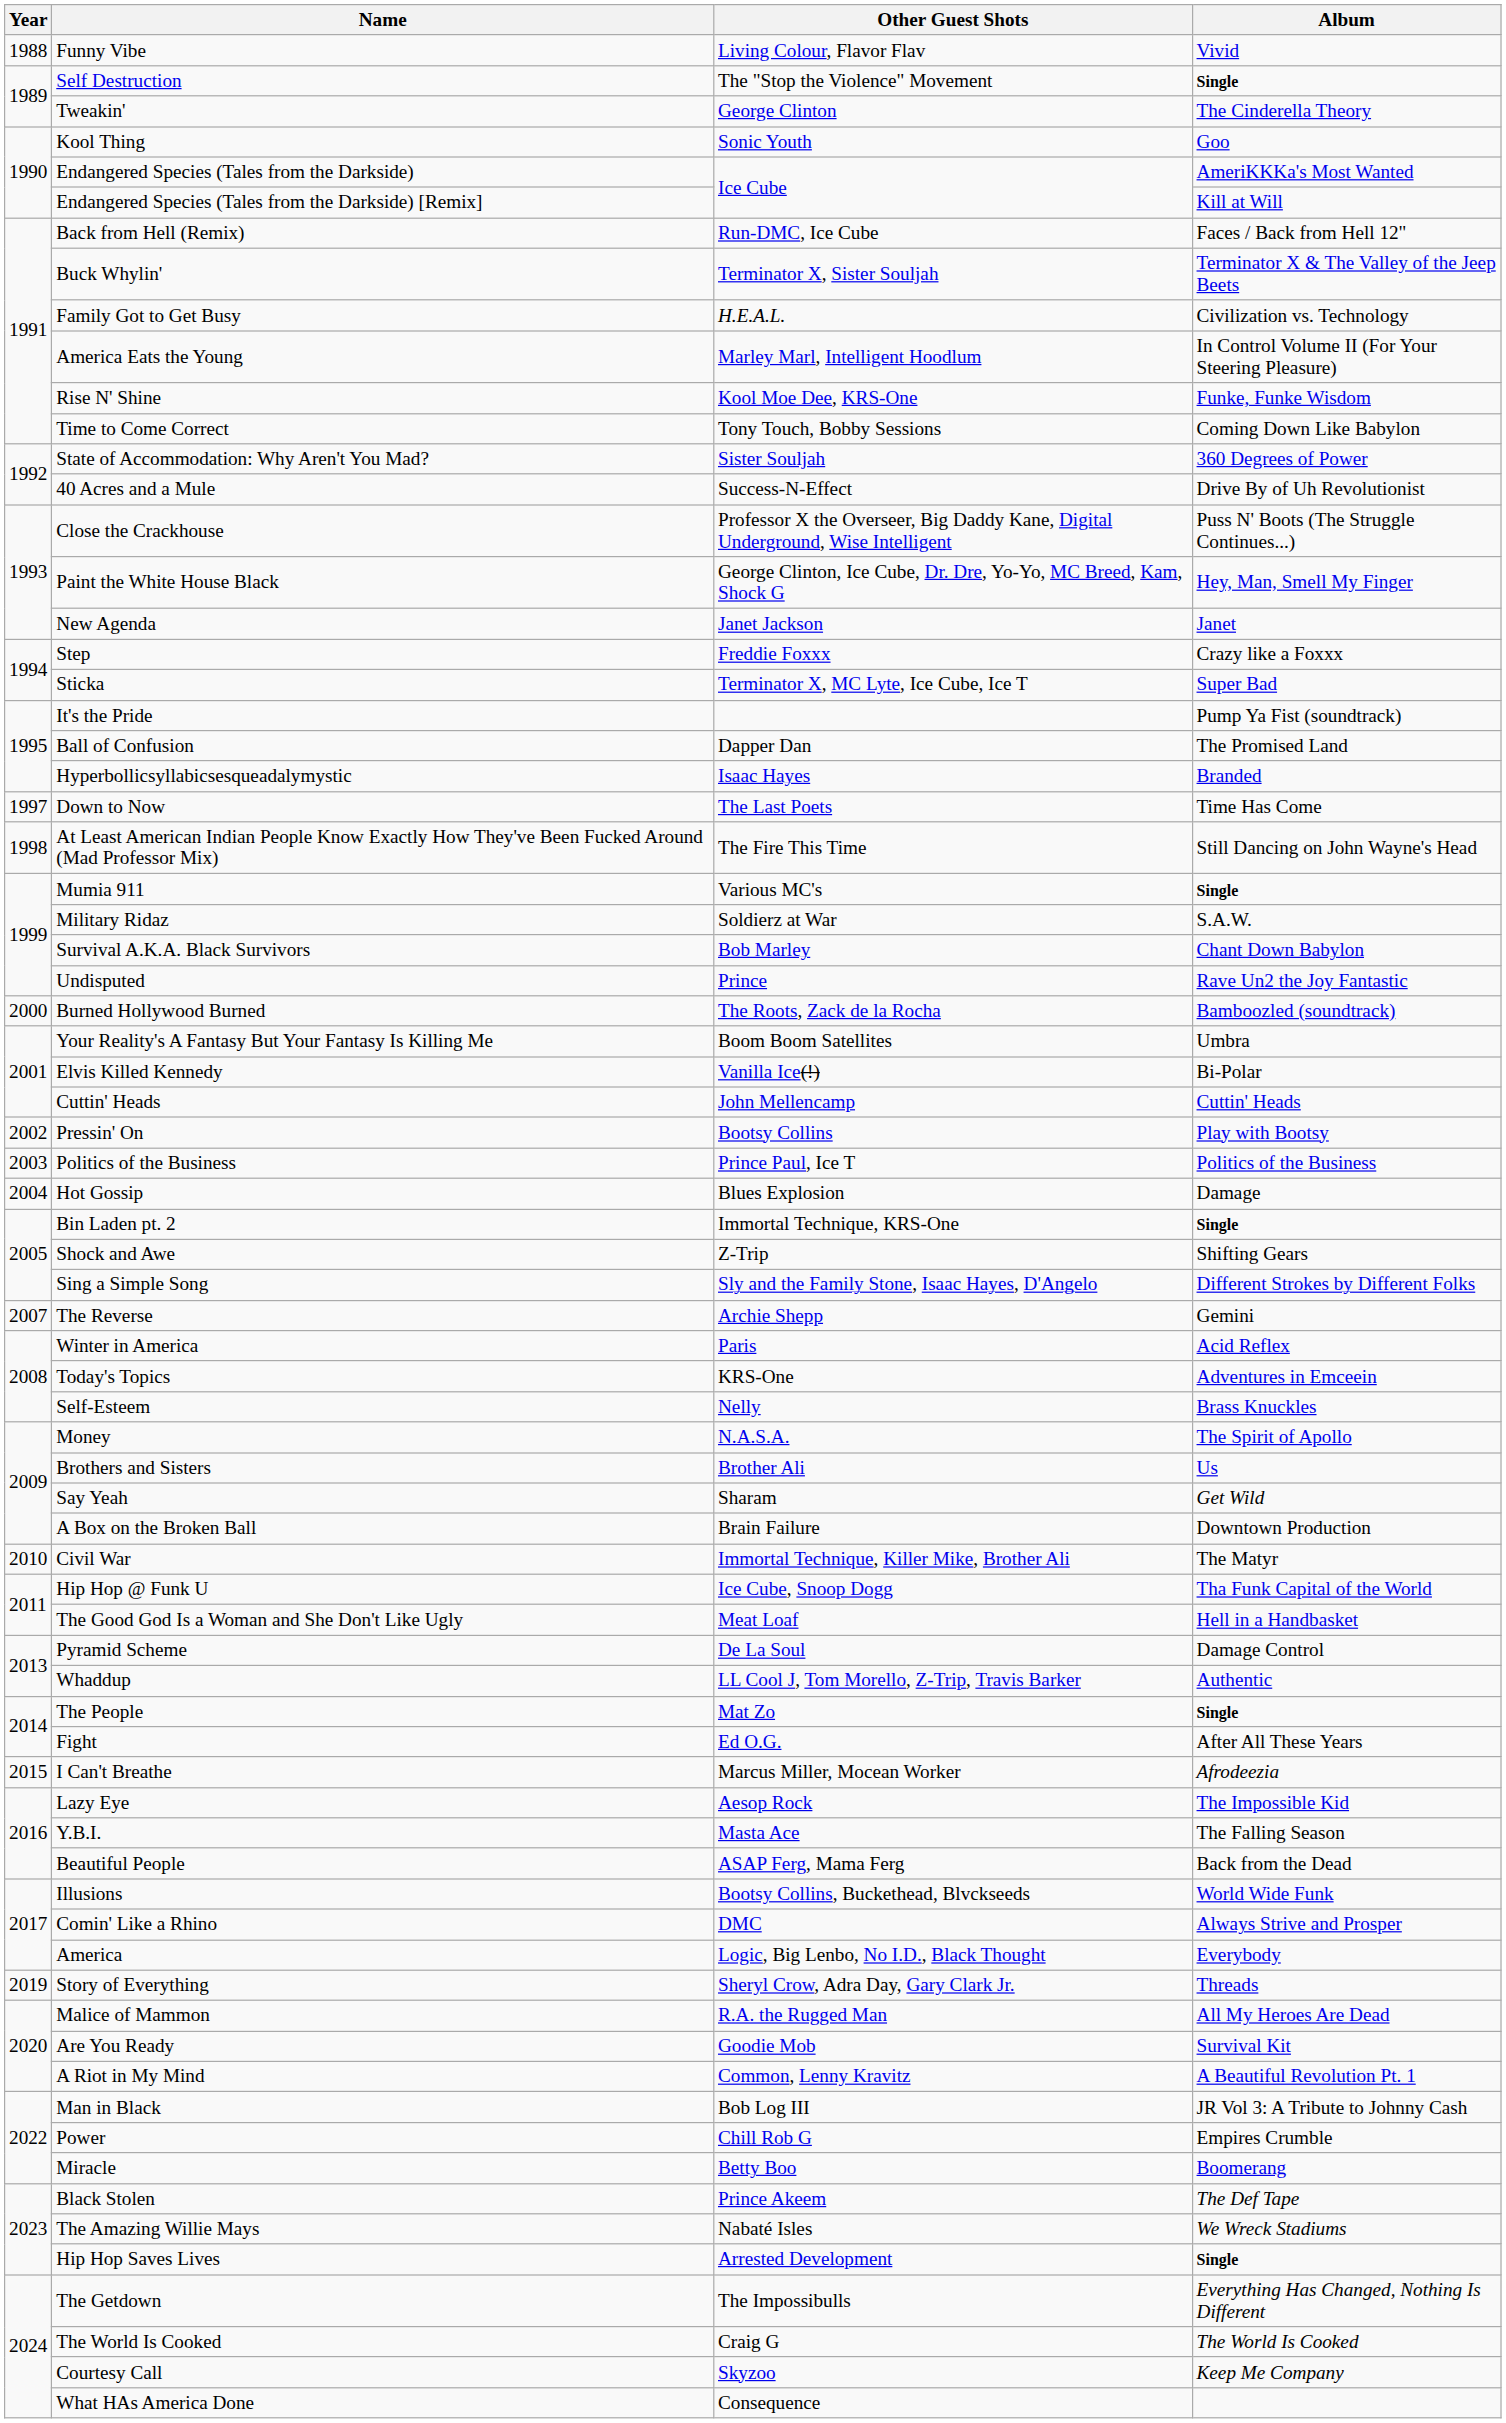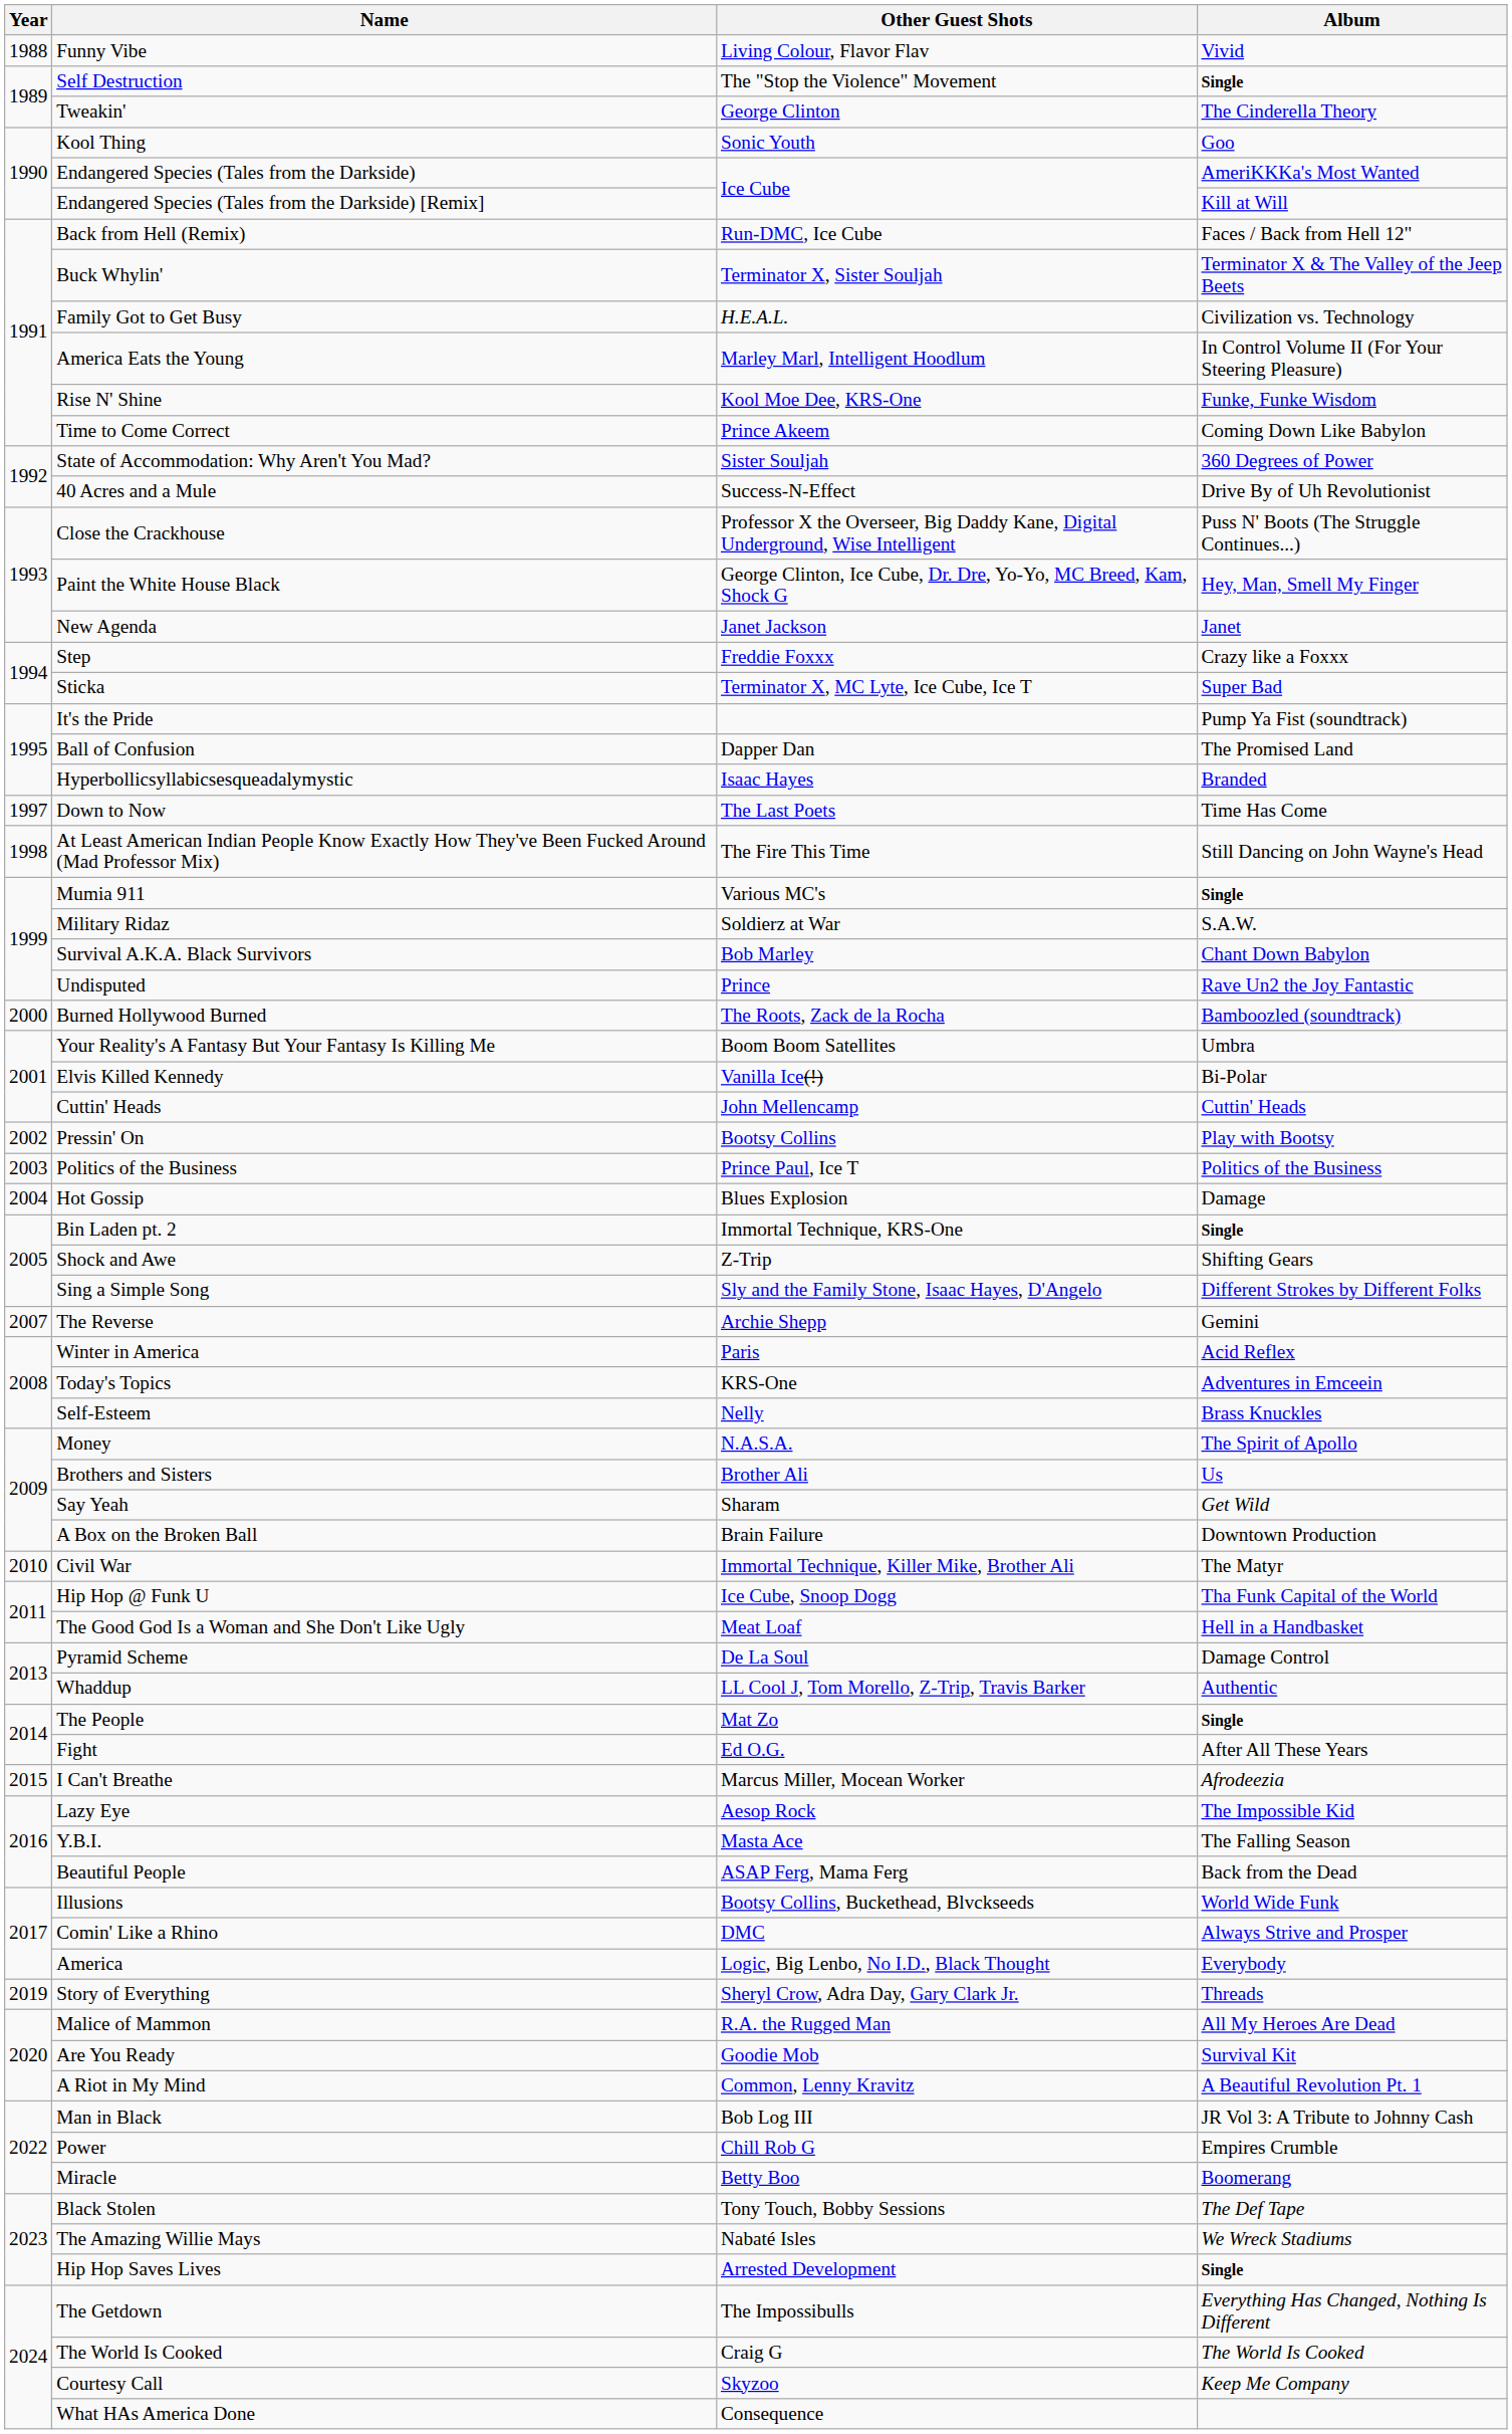Time to Come Correct | Other Guest Shots: Tony Touch, Bobby Sessions -> Prince Akeem
Black Stolen | Other Guest Shots: Prince Akeem -> Tony Touch, Bobby Sessions
